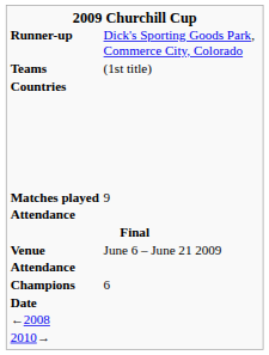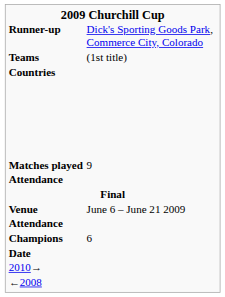row 12 | column 1: ←2008 -> 2010→
row 13 | column 1: 2010→ -> ←2008
